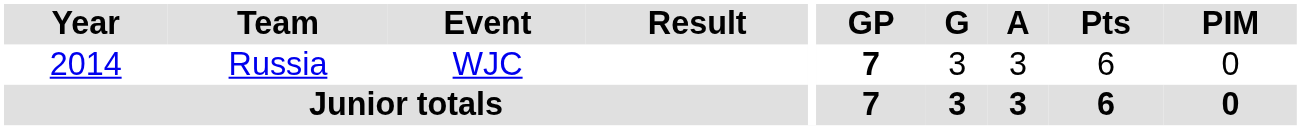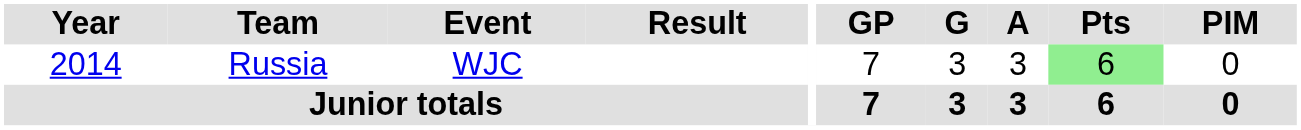Russia | GP: bold -> normal
Russia | Pts: no background -> lightgreen background
